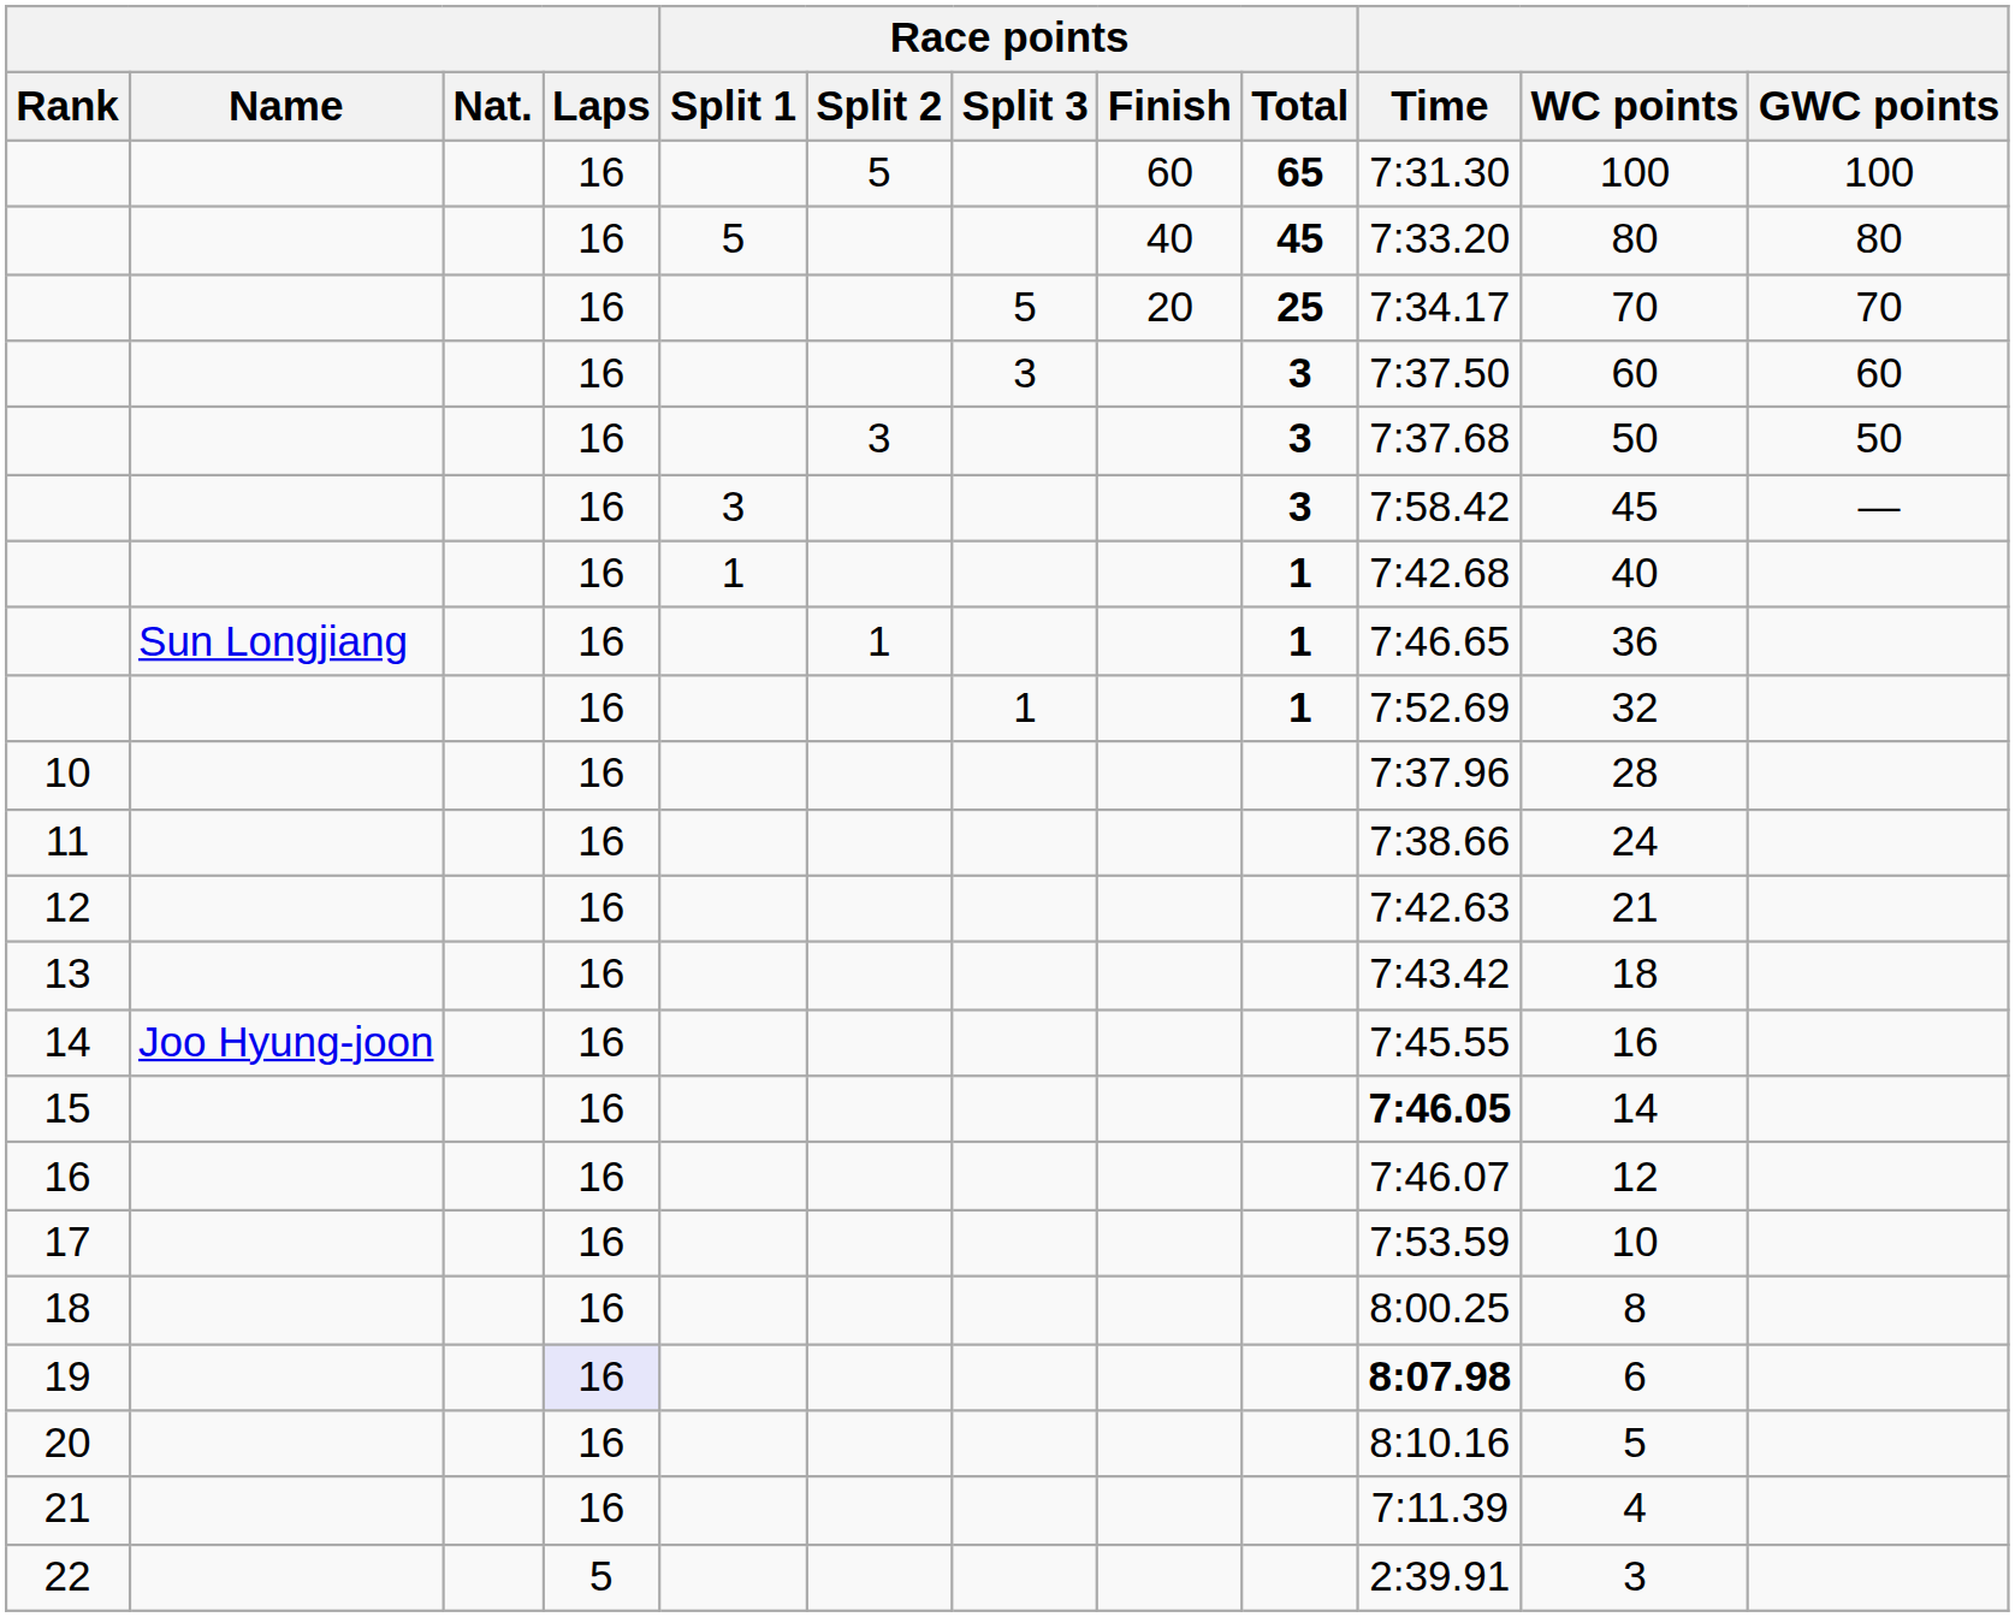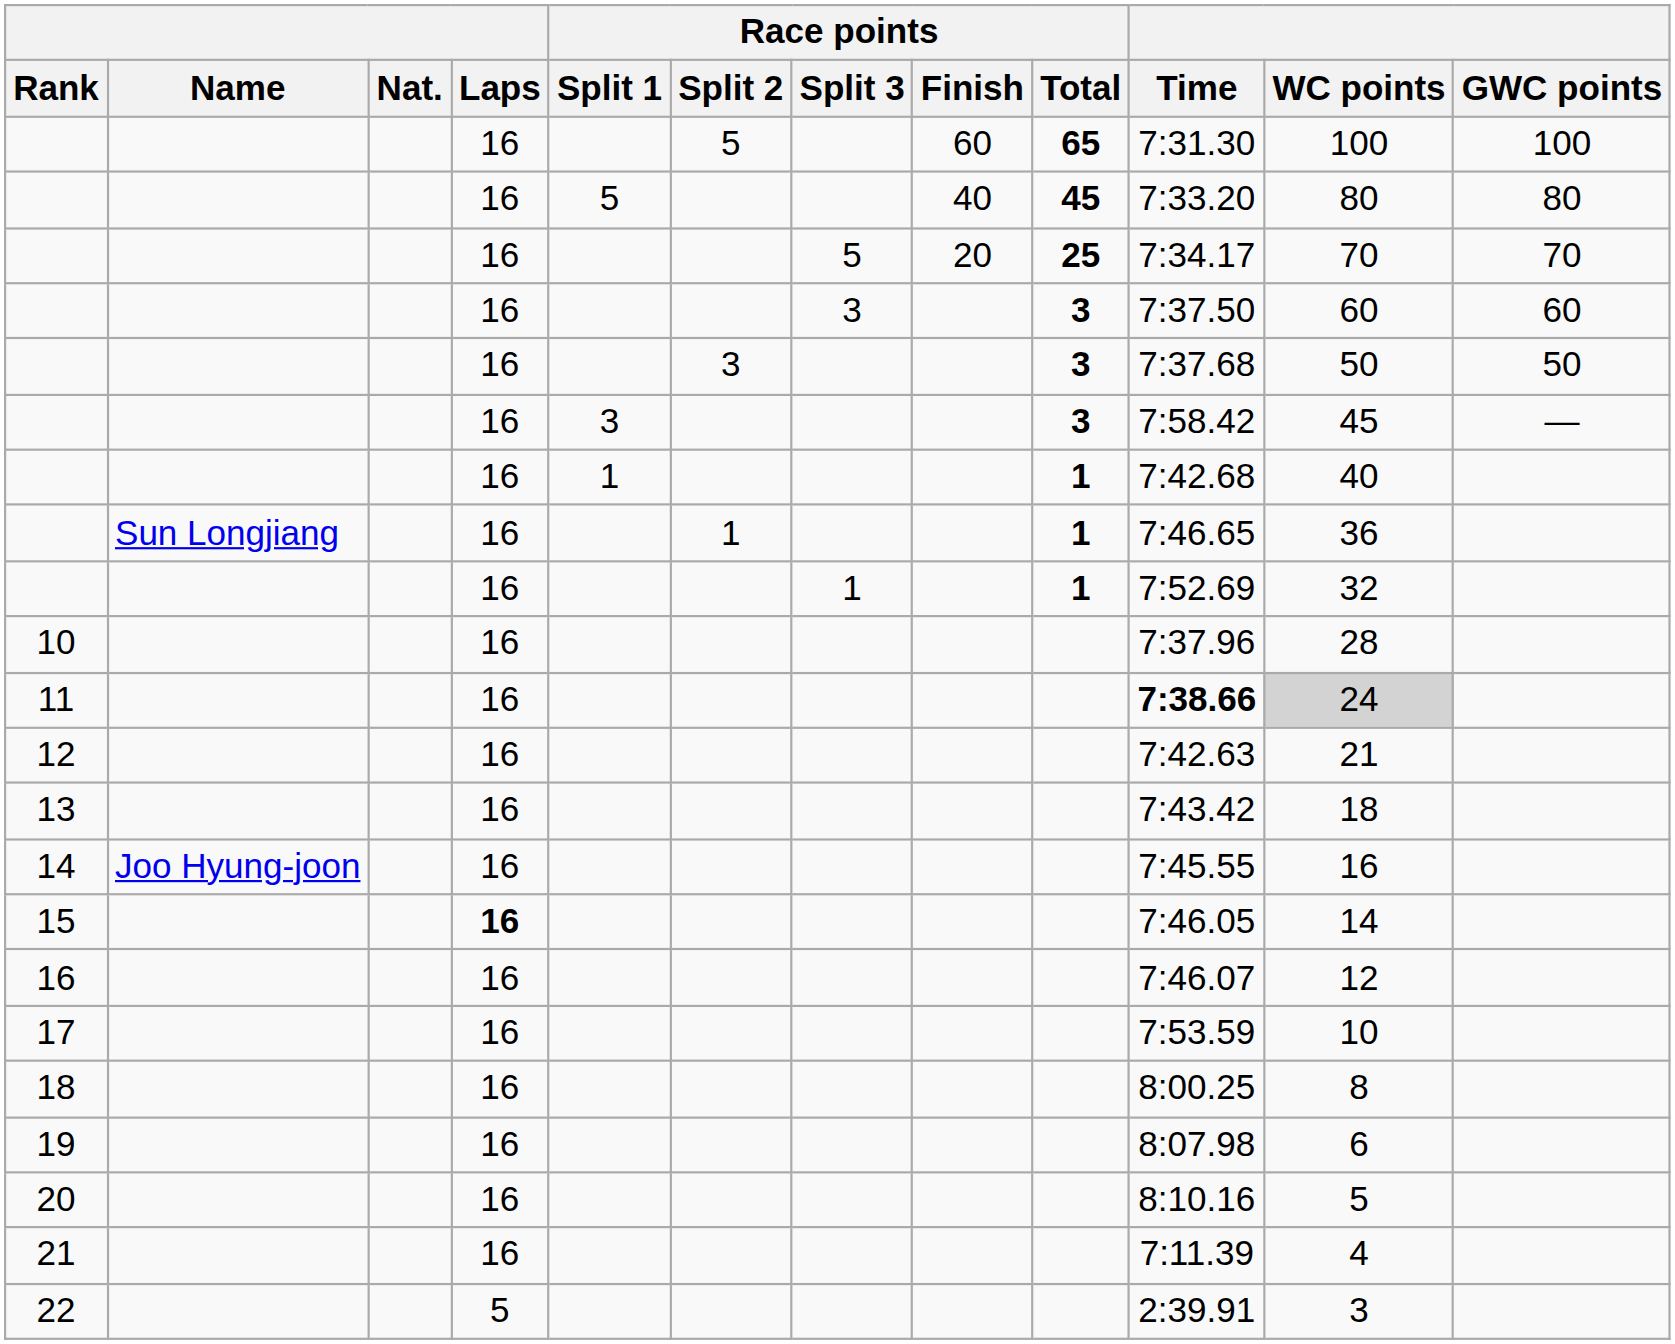11 | Time: normal -> bold
11 | WC points: no background -> lightgrey background
15 | Laps: normal -> bold
15 | Time: bold -> normal
19 | Laps: lavender background -> no background
19 | Time: bold -> normal
